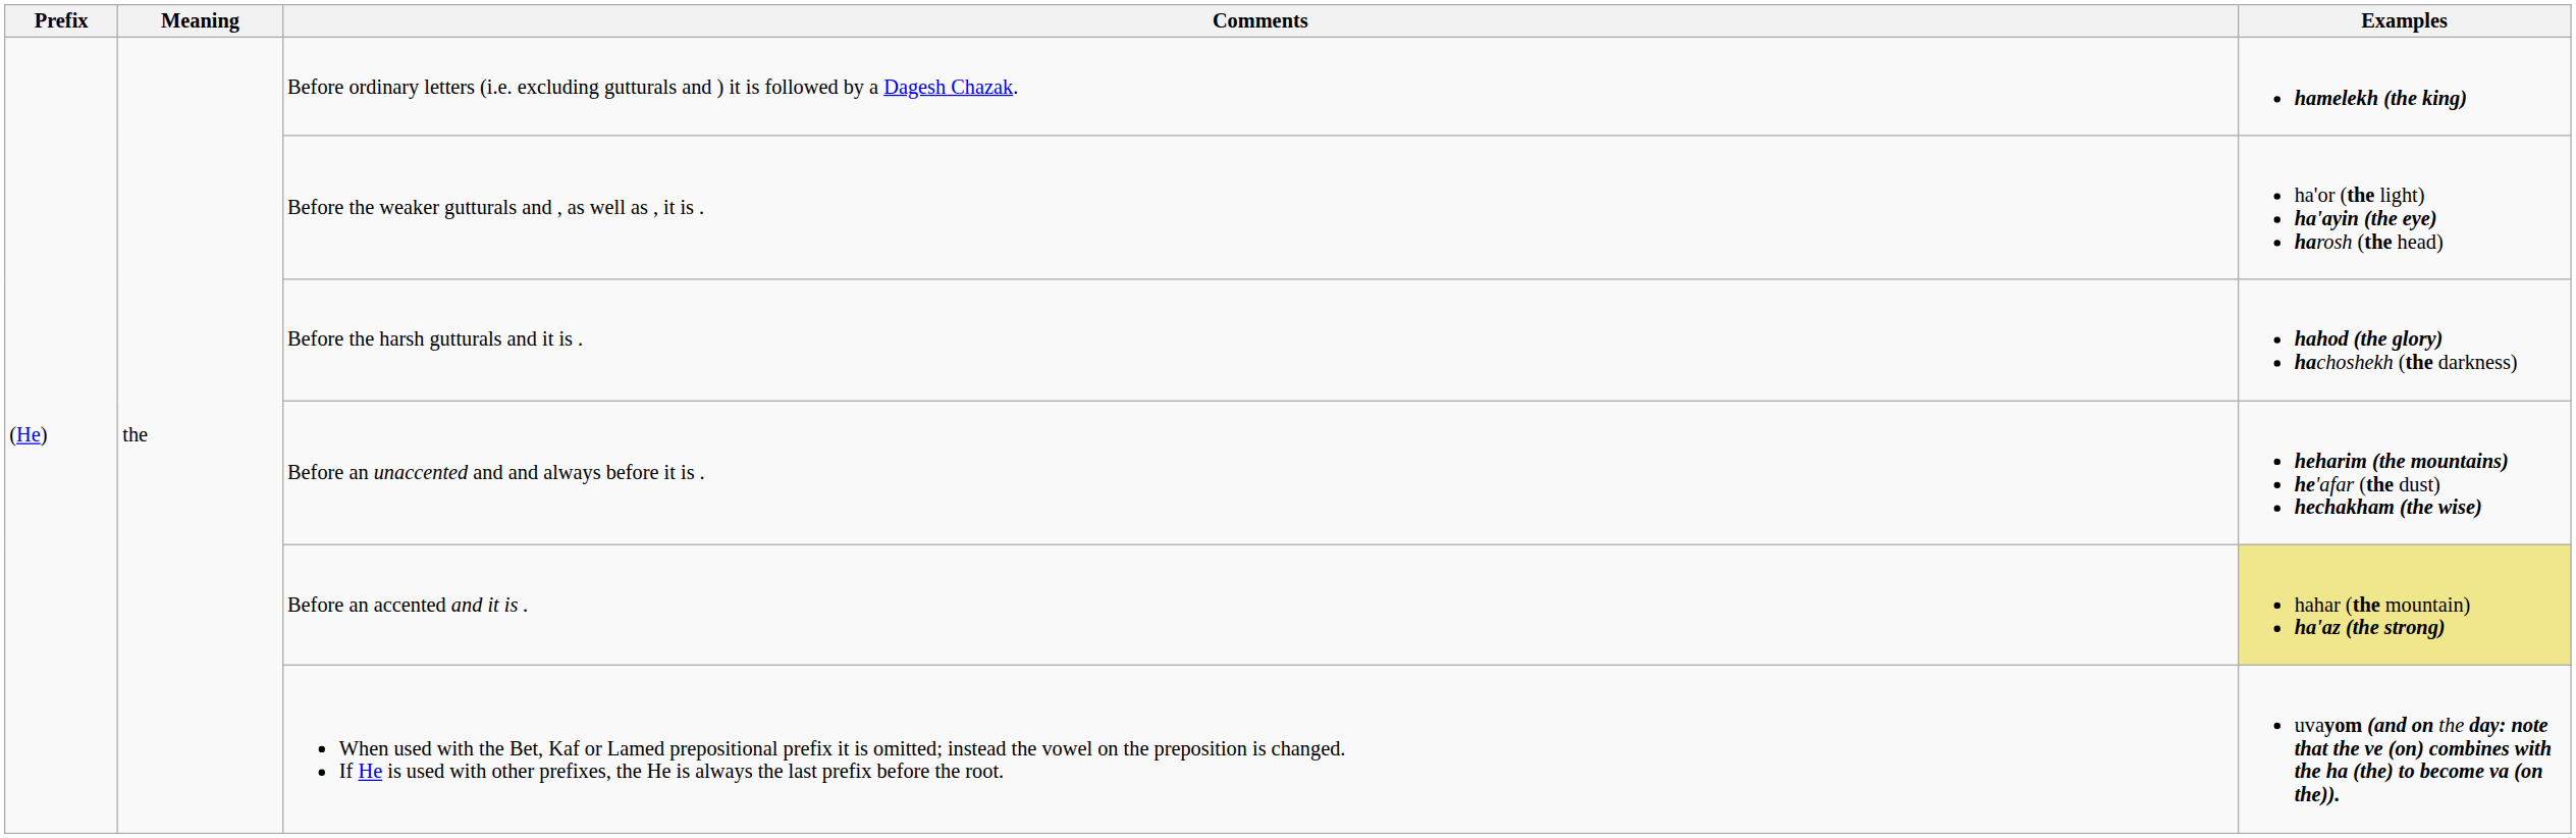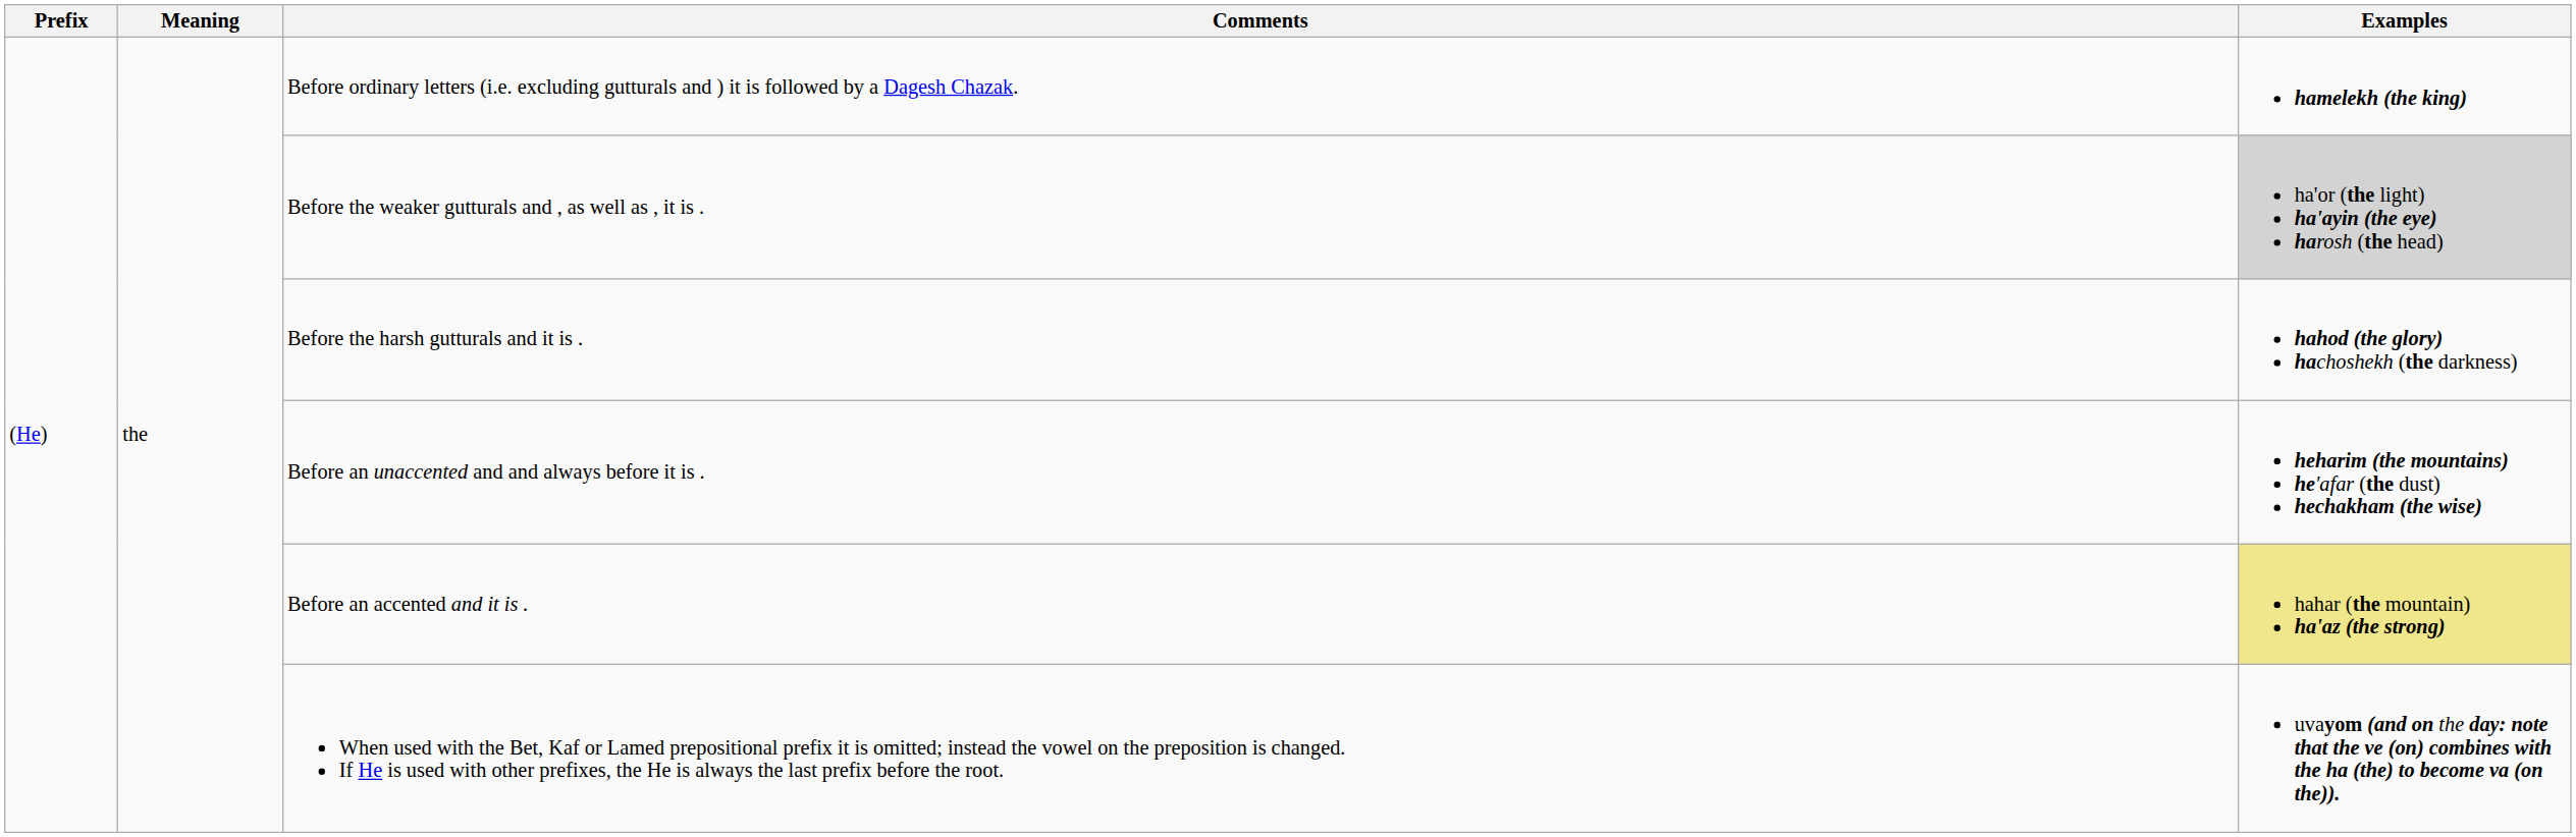Before the weaker gutturals and , as well as , it is . | Examples: no background -> lightgrey background
